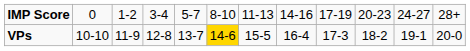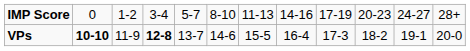VPs | column 2: normal -> bold
VPs | column 4: normal -> bold
VPs | column 6: gold background -> no background
